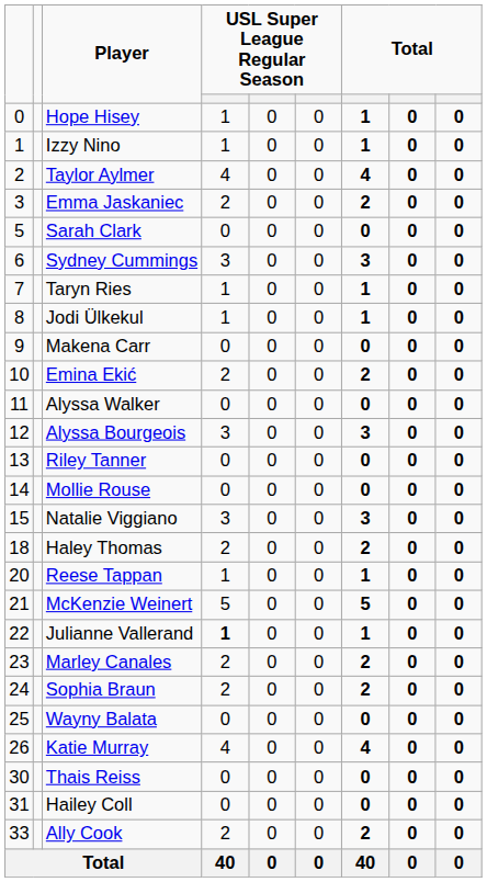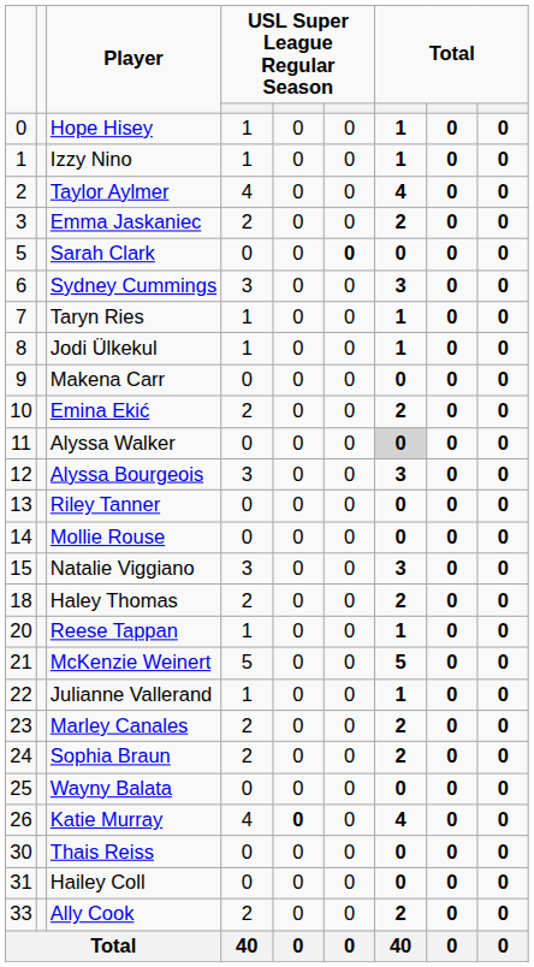Sarah Clark | column 6: normal -> bold
Alyssa Walker | column 7: no background -> lightgrey background
Julianne Vallerand | column 4: bold -> normal
Katie Murray | column 5: normal -> bold
